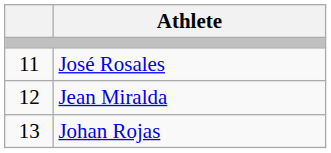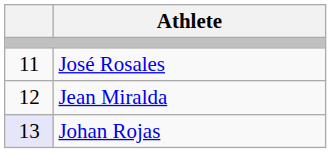Johan Rojas | column 1: no background -> lavender background
